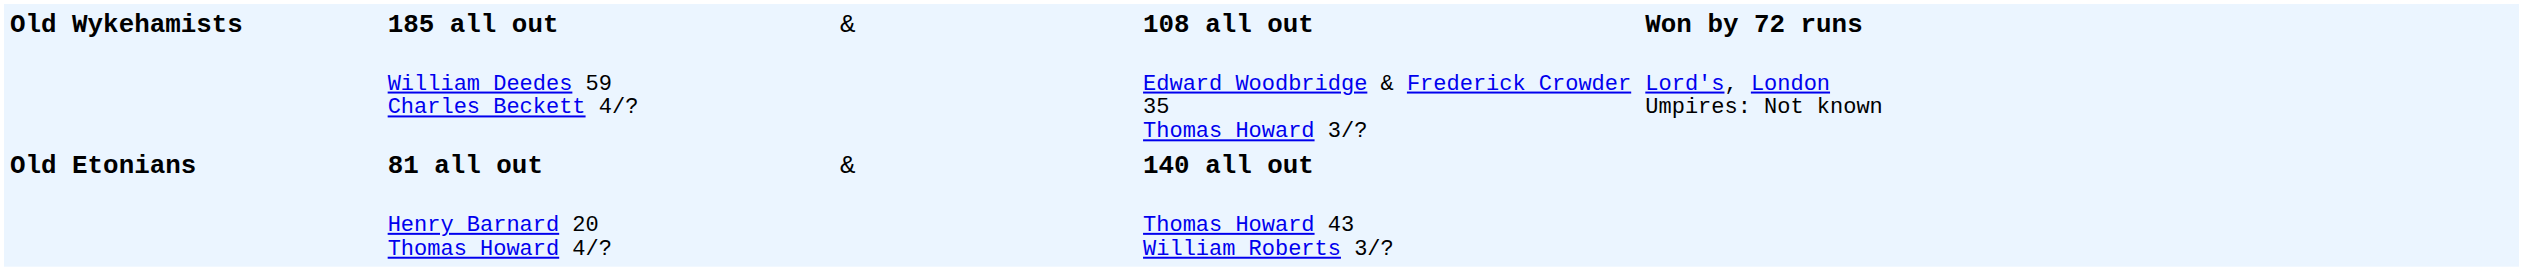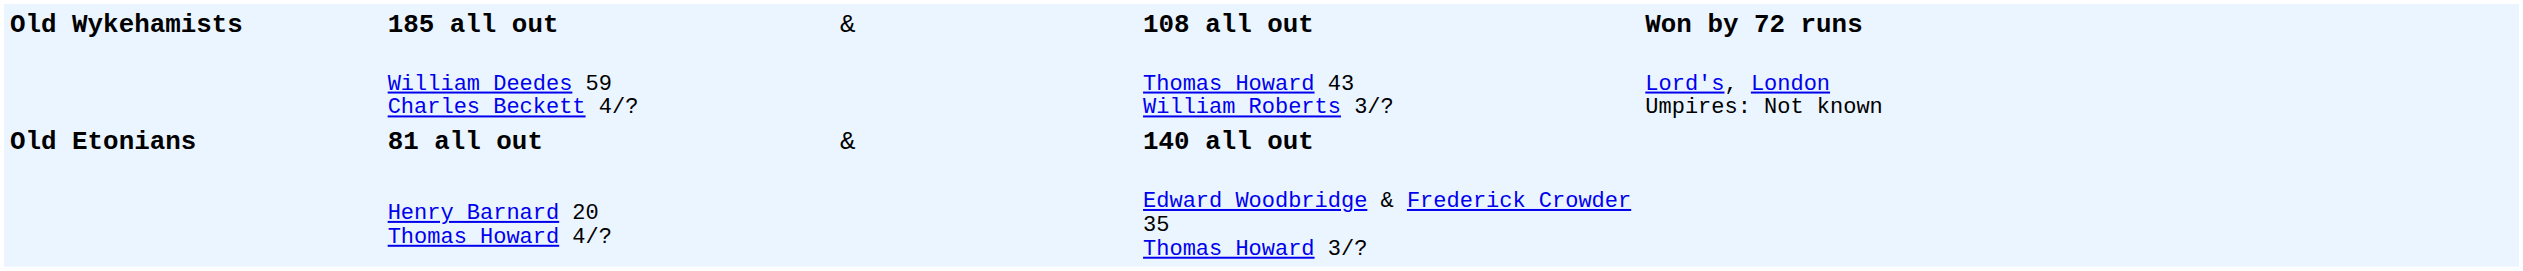William Deedes 59 Charles Beckett 4/? | column 4: Edward Woodbridge & Frederick Crowder 35 Thomas Howard 3/? -> Thomas Howard 43 William Roberts 3/?
Henry Barnard 20 Thomas Howard 4/? | column 4: Thomas Howard 43 William Roberts 3/? -> Edward Woodbridge & Frederick Crowder 35 Thomas Howard 3/?
